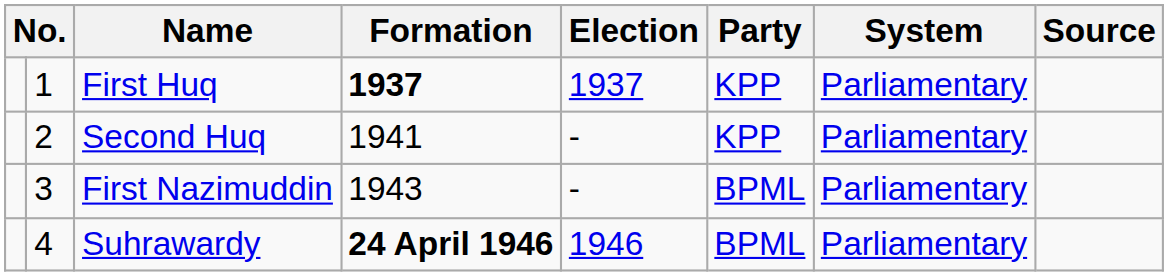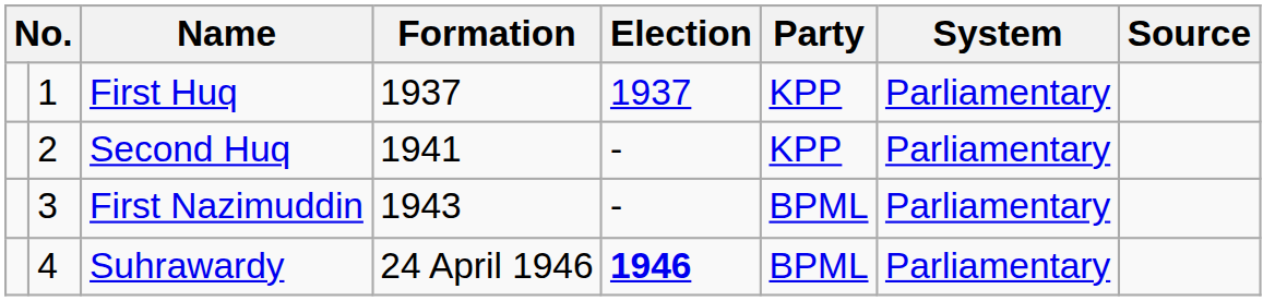First Huq | Formation: bold -> normal
Suhrawardy | Formation: bold -> normal
Suhrawardy | Election: normal -> bold
